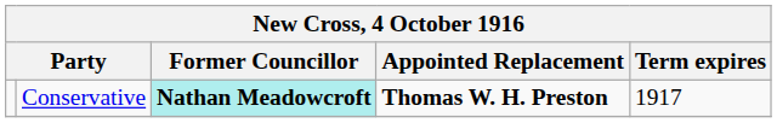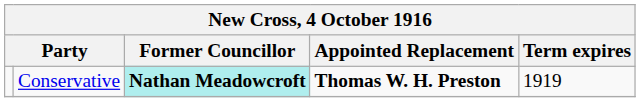Conservative | Term expires: 1917 -> 1919
